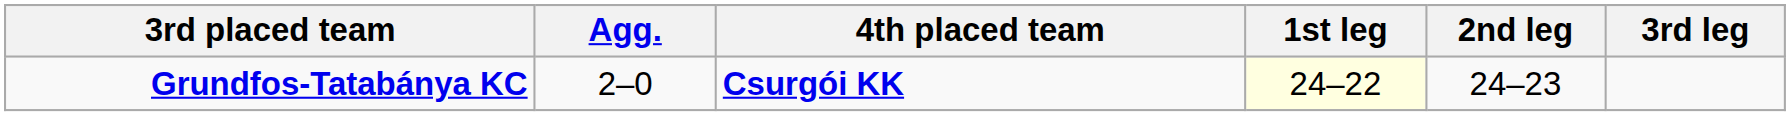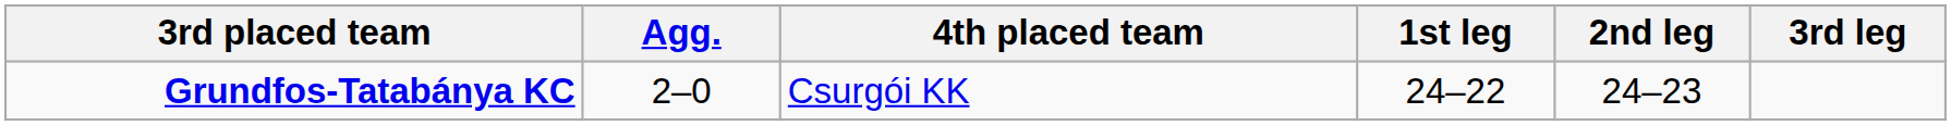Grundfos-Tatabánya KC | 4th placed team: bold -> normal
Grundfos-Tatabánya KC | 1st leg: lightyellow background -> no background
